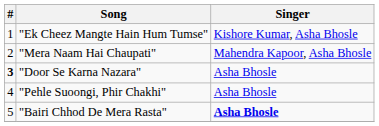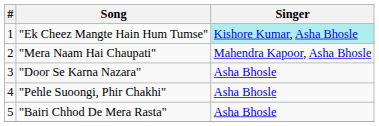"Ek Cheez Mangte Hain Hum Tumse" | Singer: no background -> paleturquoise background
"Door Se Karna Nazara" | #: bold -> normal
"Bairi Chhod De Mera Rasta" | Singer: bold -> normal
